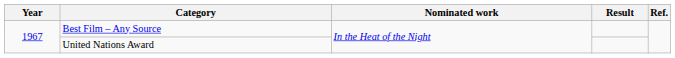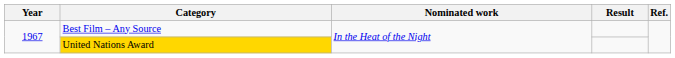United Nations Award | Category: no background -> gold background
